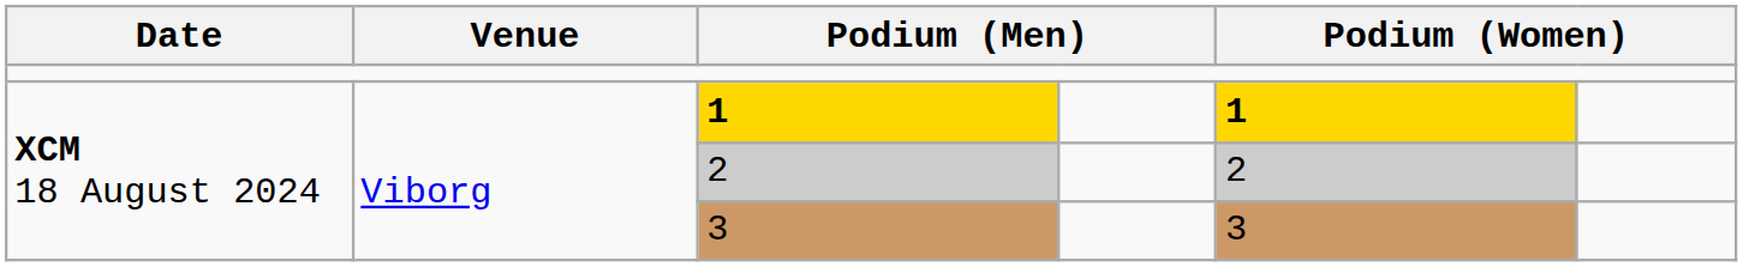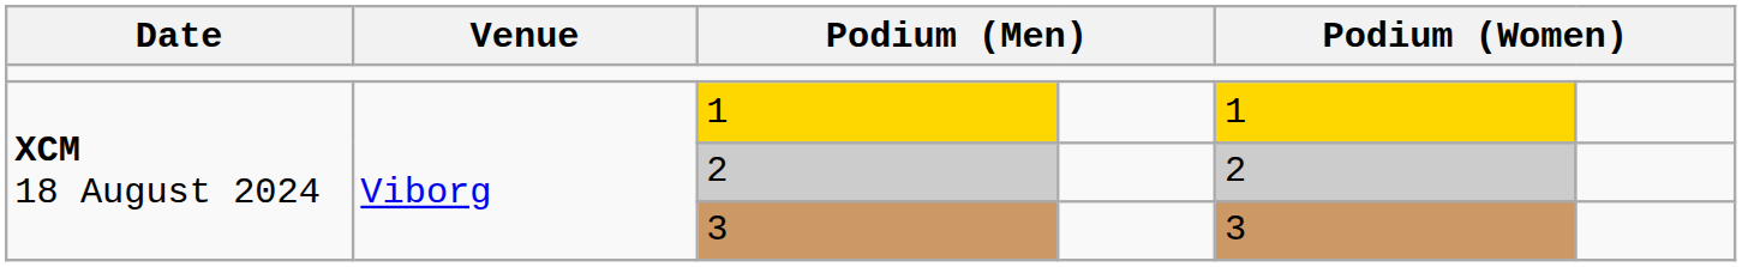row 3 | column 3: bold -> normal
row 3 | column 5: bold -> normal
